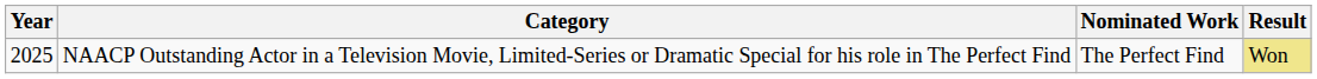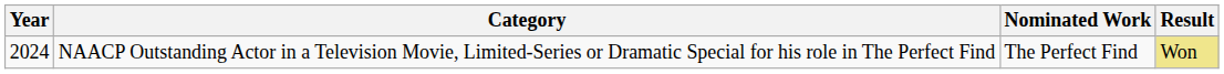row 2 | Year: 2025 -> 2024
